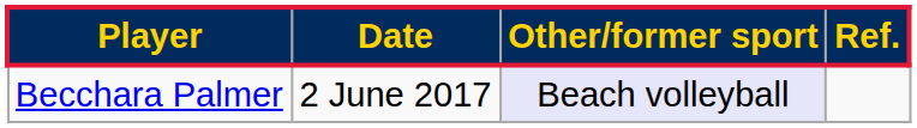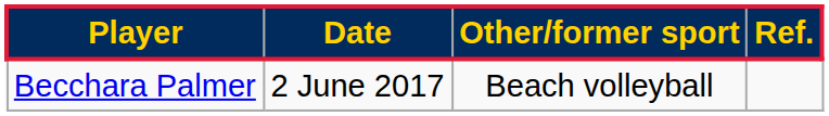Becchara Palmer | column 3: lavender background -> no background
